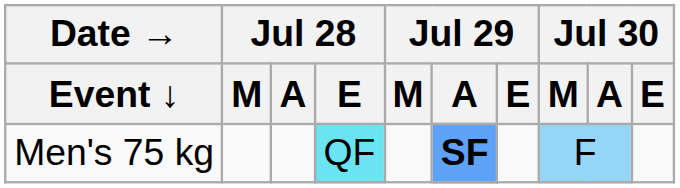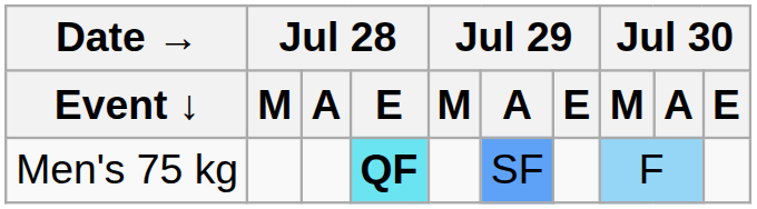Men's 75 kg | Jul 28 / E: normal -> bold
Men's 75 kg | Jul 29 / A: bold -> normal
